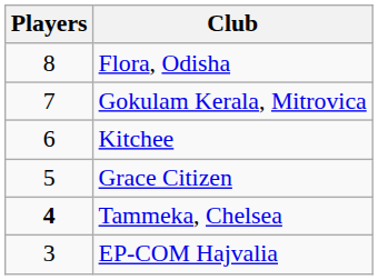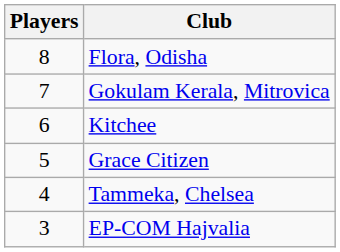Tammeka, Chelsea | Players: bold -> normal
